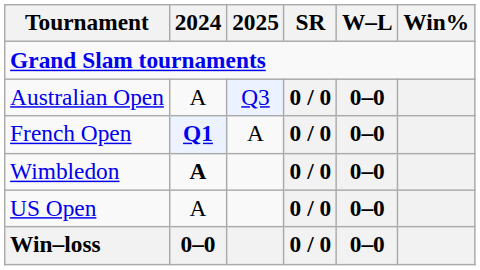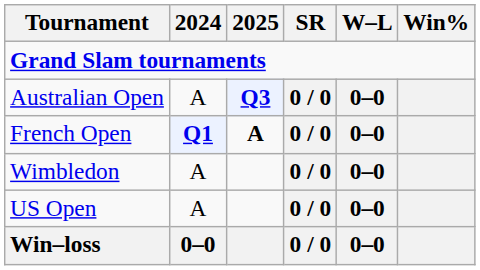Australian Open | 2025: normal -> bold
French Open | 2025: normal -> bold
Wimbledon | 2024: bold -> normal
